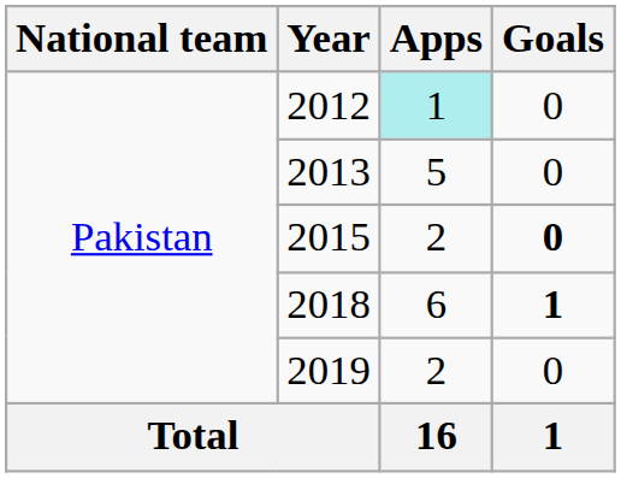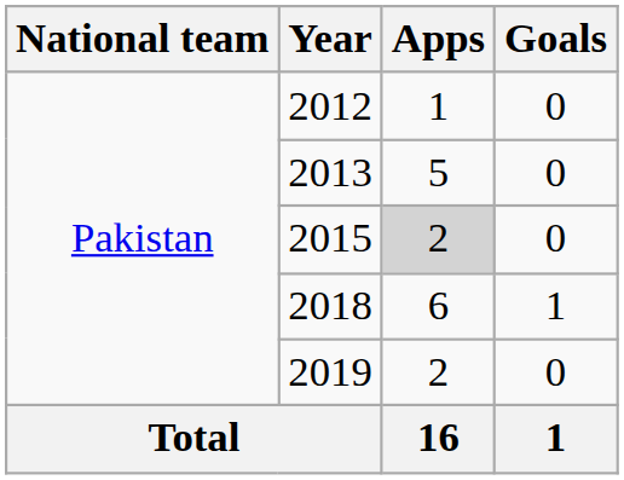2012 | Apps: paleturquoise background -> no background
2015 | Apps: no background -> lightgrey background
2015 | Goals: bold -> normal
2018 | Goals: bold -> normal
